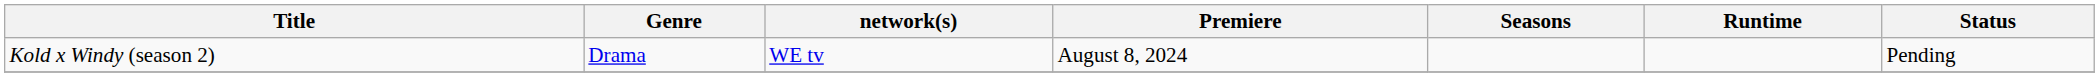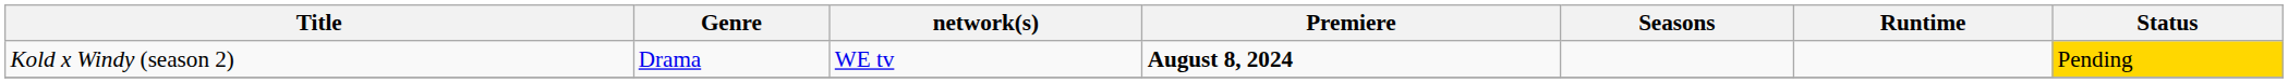Kold x Windy (season 2) | Premiere: normal -> bold
Kold x Windy (season 2) | Status: no background -> gold background
